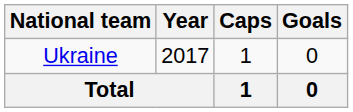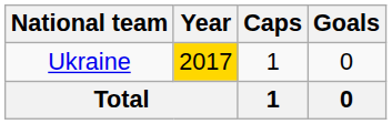Ukraine | Year: no background -> gold background
